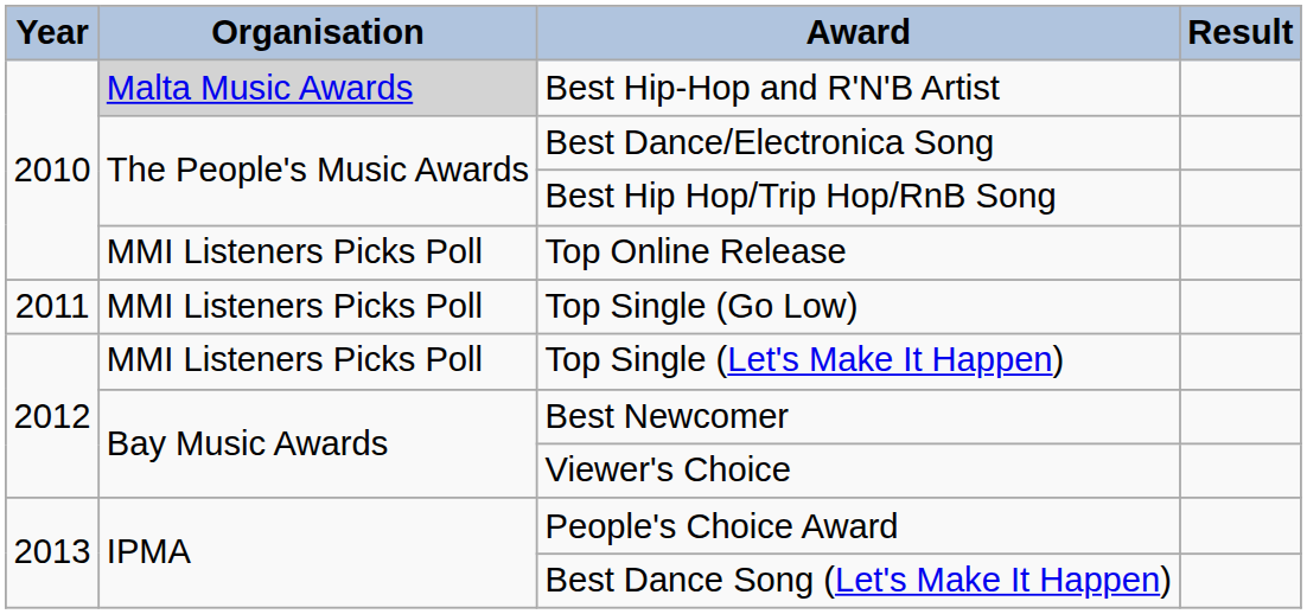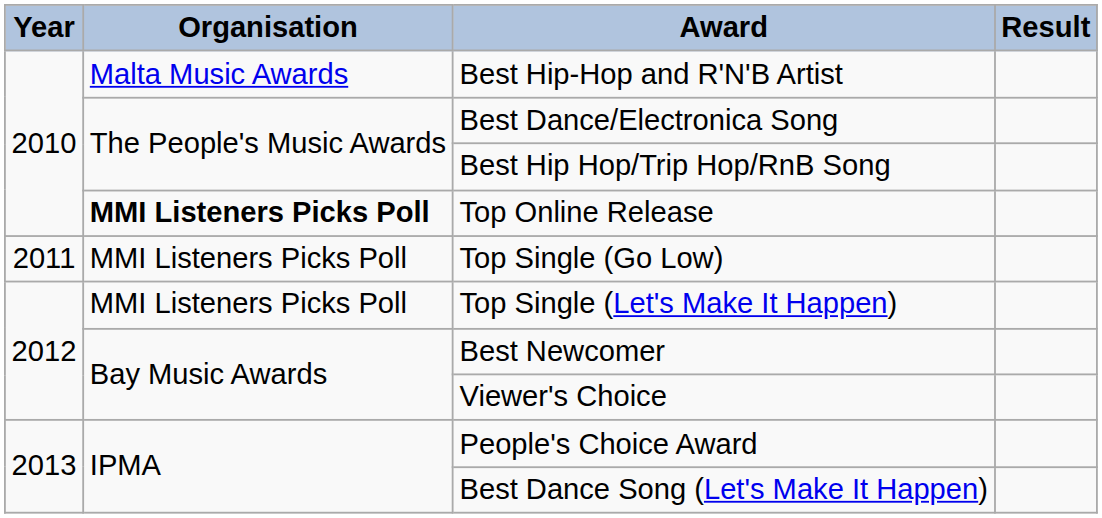Best Hip-Hop and R'N'B Artist | Organisation: lightgrey background -> no background
Top Online Release | Organisation: normal -> bold
